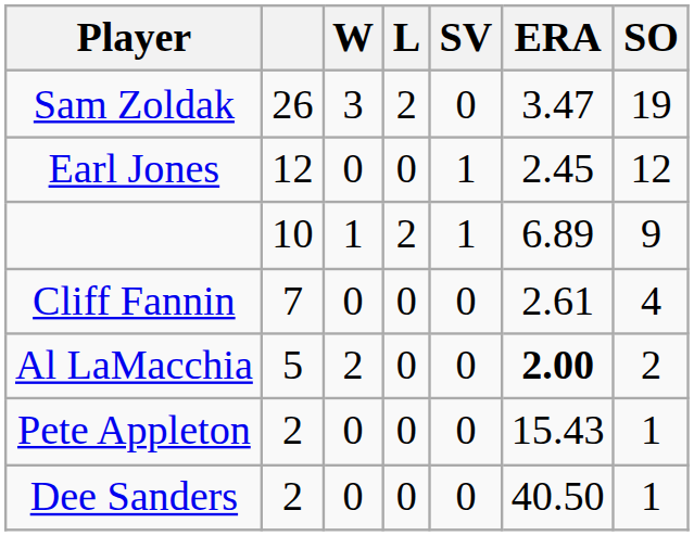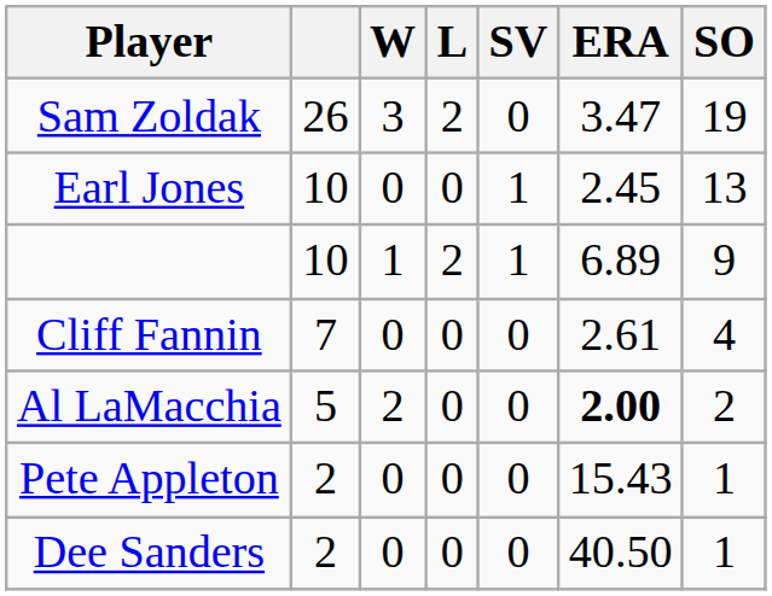Earl Jones | column 2: 12 -> 10
Earl Jones | SO: 12 -> 13
